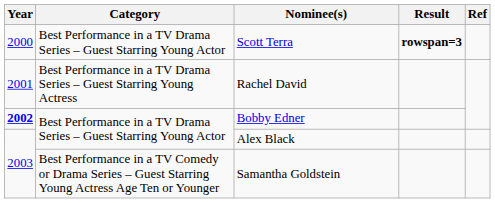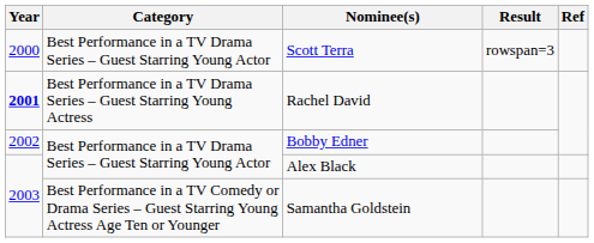Scott Terra | Result: bold -> normal
Rachel David | Year: normal -> bold
Bobby Edner | Year: bold -> normal
